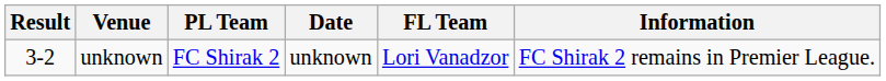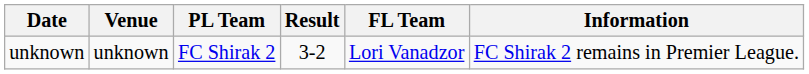columns swapped: Date <-> Result
